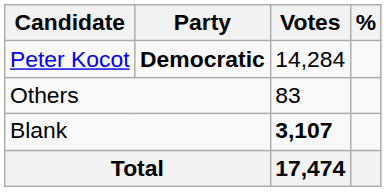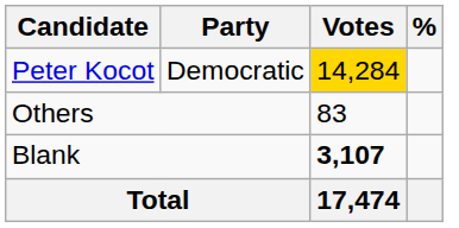Peter Kocot | Party: bold -> normal
Peter Kocot | Votes: no background -> gold background
